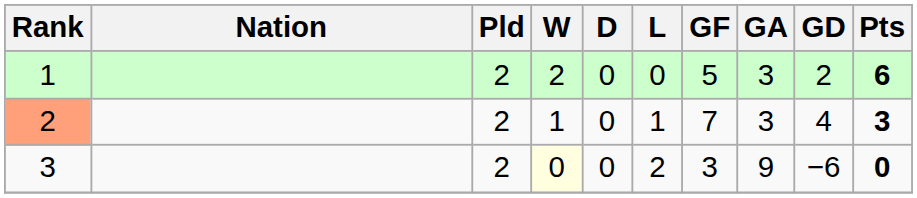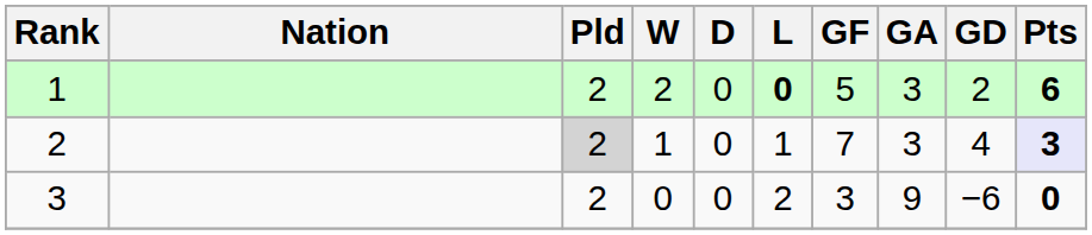row 2 | L: normal -> bold
row 3 | Rank: lightsalmon background -> no background
row 3 | Pld: no background -> lightgrey background
row 3 | Pts: no background -> lavender background
row 4 | W: lightyellow background -> no background
